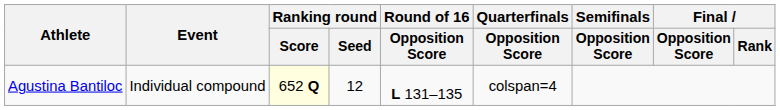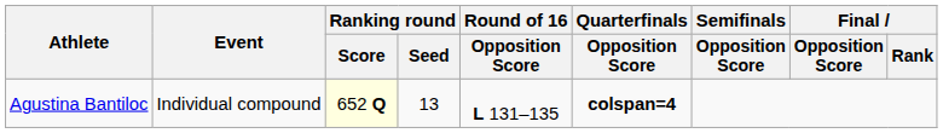Agustina Bantiloc | Ranking round / Seed: 12 -> 13
Agustina Bantiloc | Quarterfinals / Opposition Score: normal -> bold
